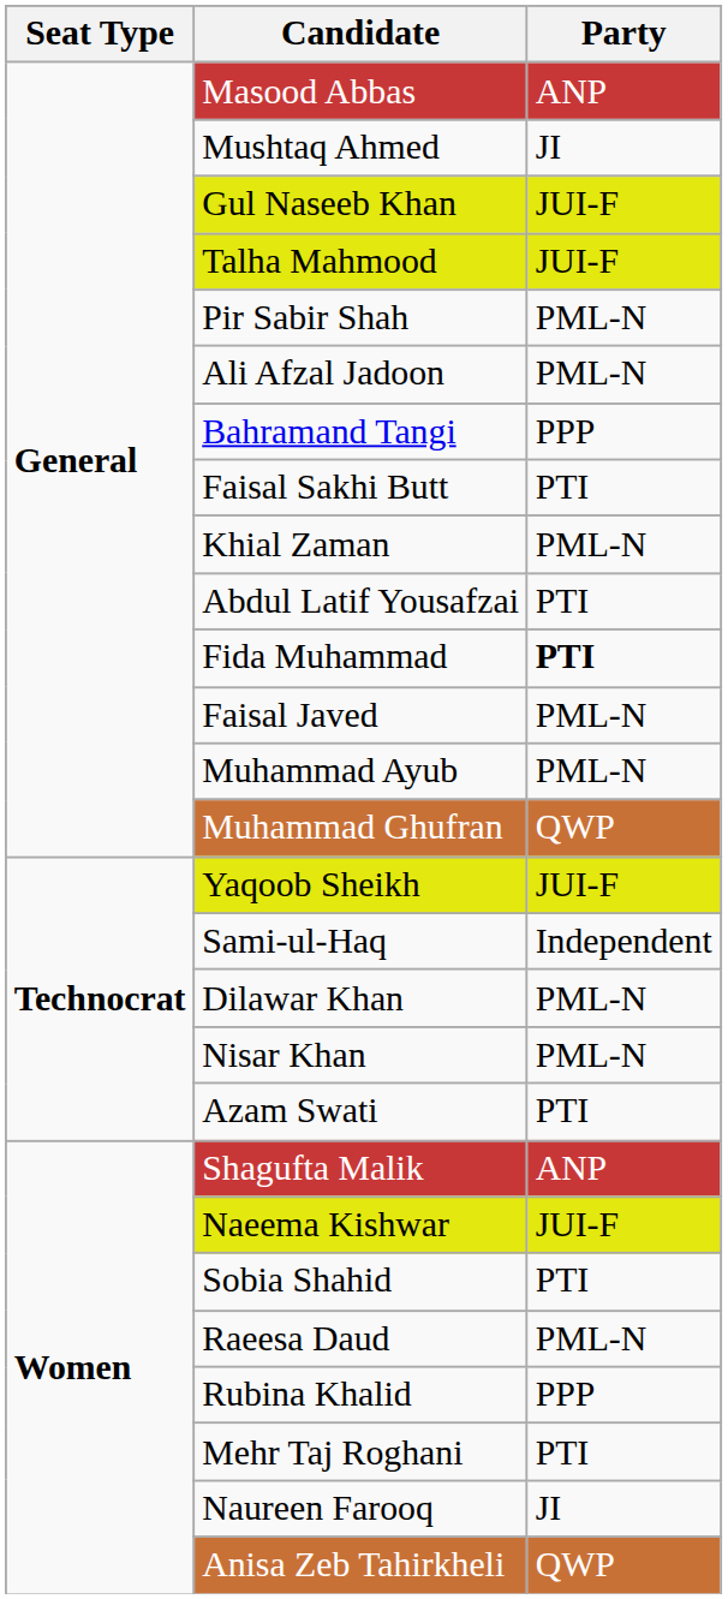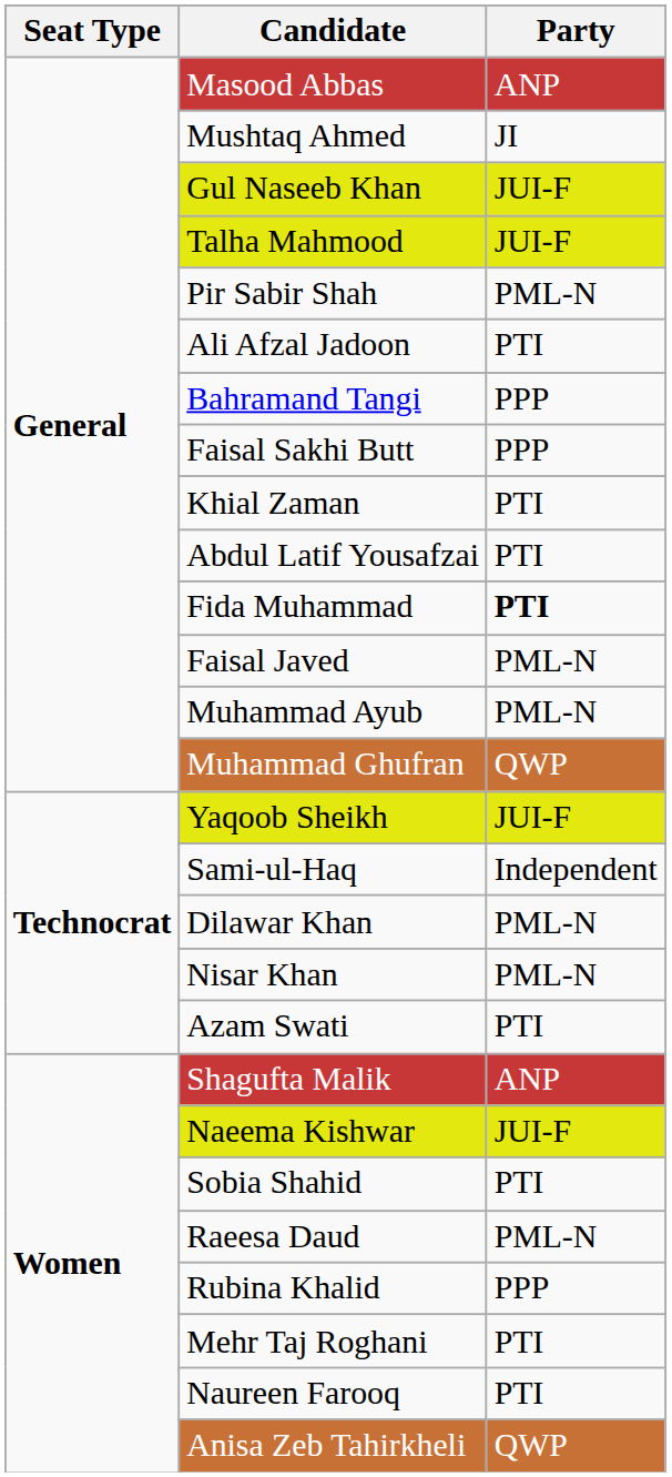Ali Afzal Jadoon | Party: PML-N -> PTI
Faisal Sakhi Butt | Party: PTI -> PPP
Khial Zaman | Party: PML-N -> PTI
Naureen Farooq | Party: JI -> PTI
